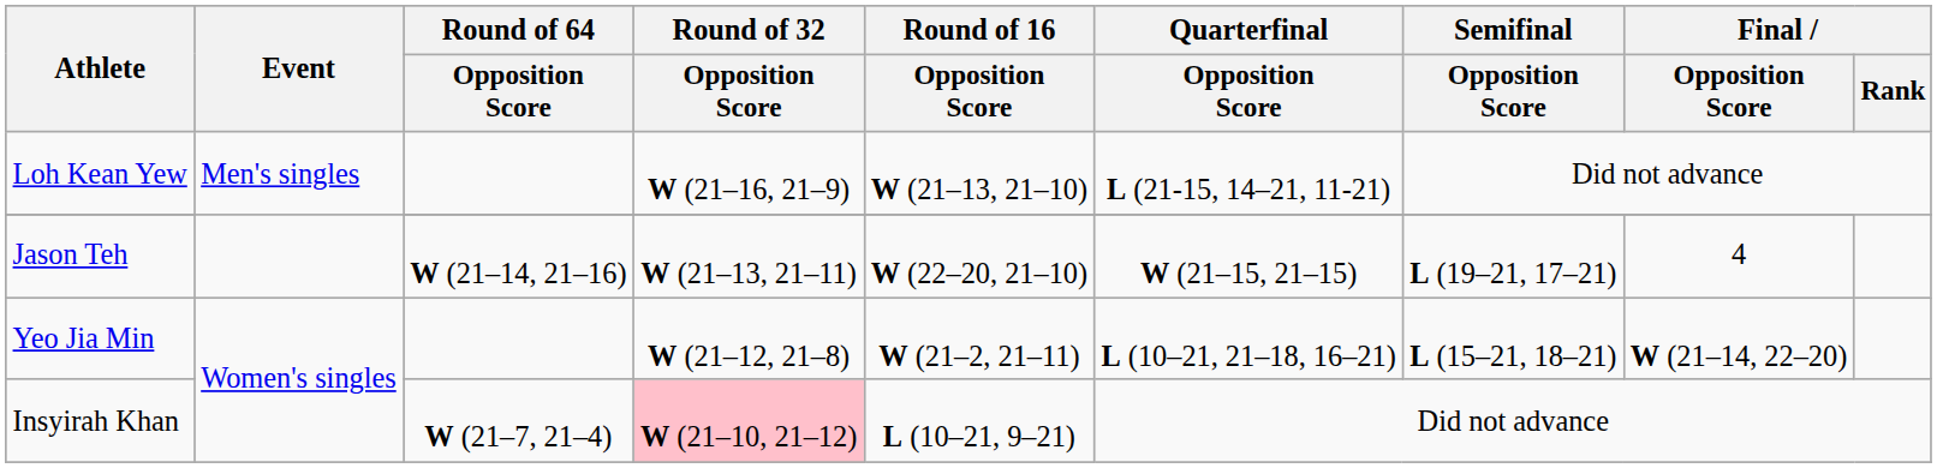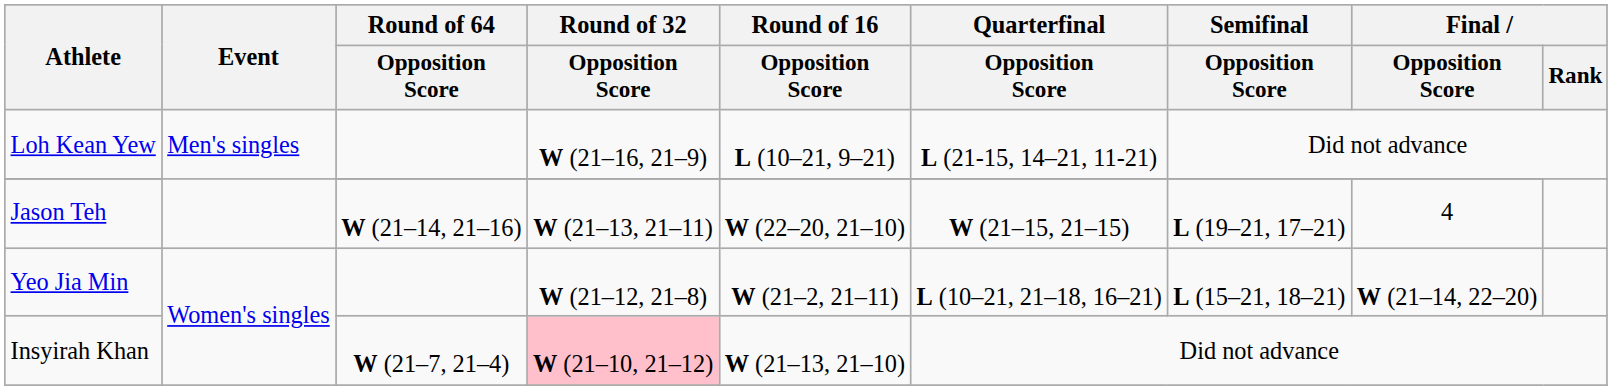Loh Kean Yew | Round of 16 / Opposition Score: W (21–13, 21–10) -> L (10–21, 9–21)
Insyirah Khan | Round of 16 / Opposition Score: L (10–21, 9–21) -> W (21–13, 21–10)
